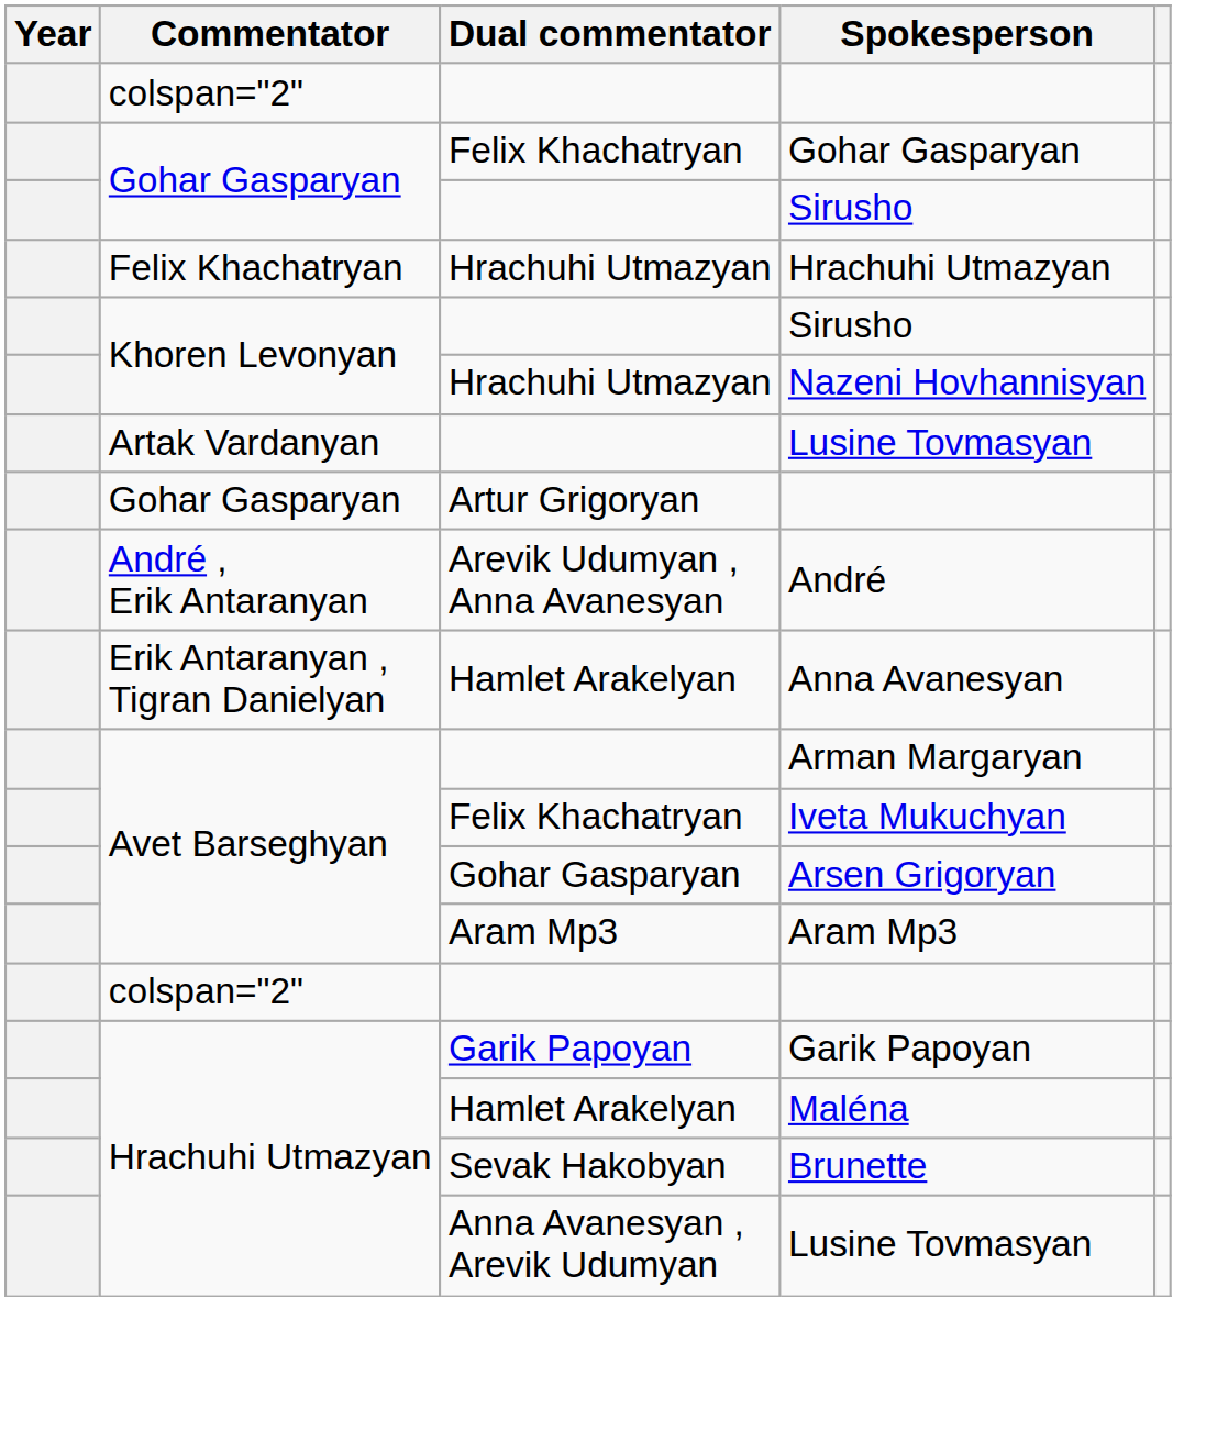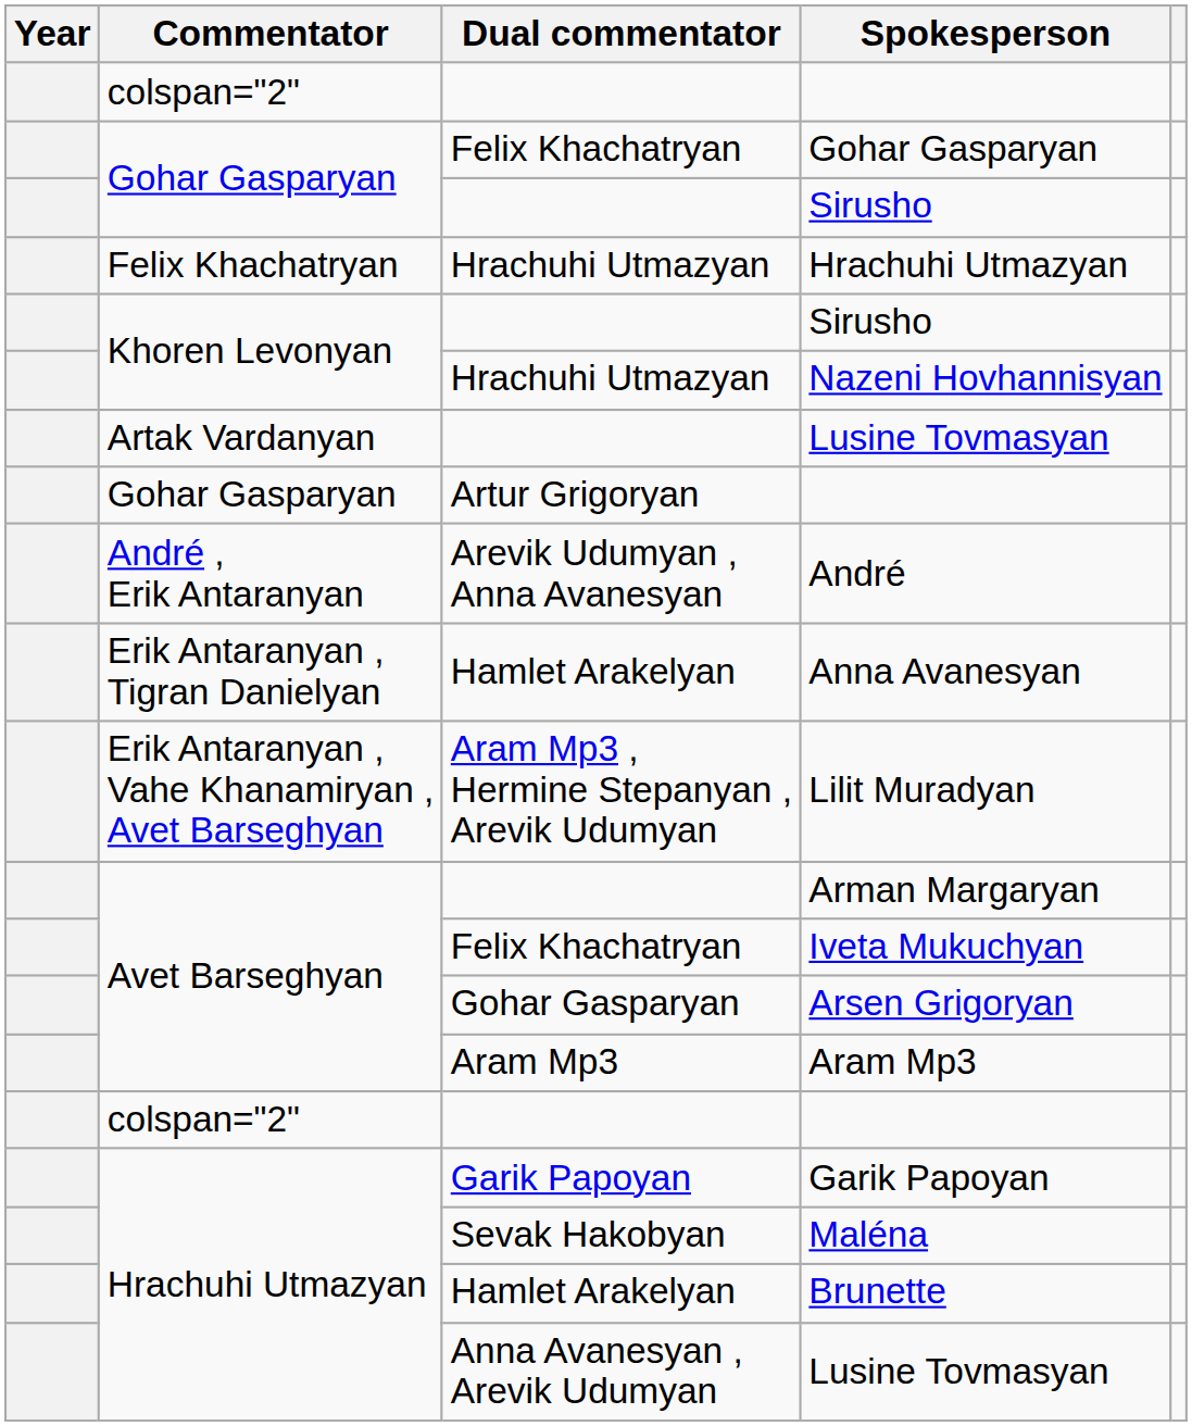+ row: Erik Antaranyan , Vahe Khanamiryan , Avet Barseghyan | Aram Mp3 , Hermine Stepanyan , Arevik Udumyan | Lilit Muradyan
Maléna | Dual commentator: Hamlet Arakelyan -> Sevak Hakobyan
Brunette | Dual commentator: Sevak Hakobyan -> Hamlet Arakelyan
